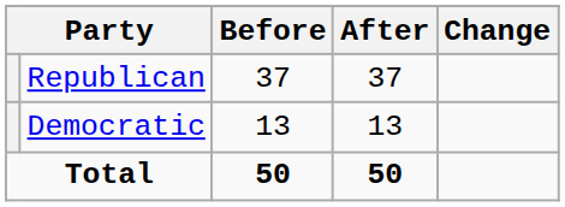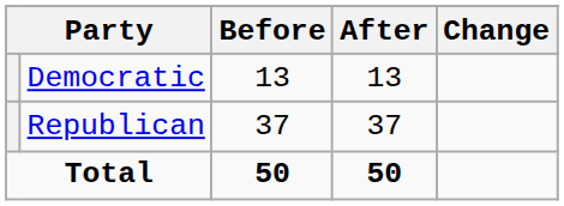rows swapped: Republican <-> Democratic
